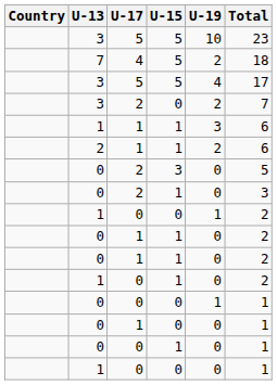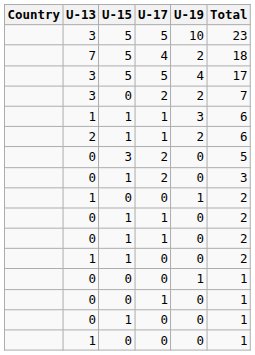columns swapped: U-15 <-> U-17
